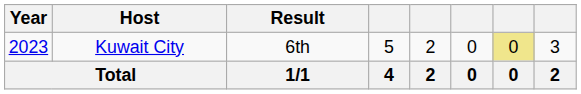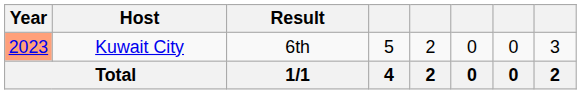Kuwait City | Year: no background -> lightsalmon background
Kuwait City | column 7: khaki background -> no background
